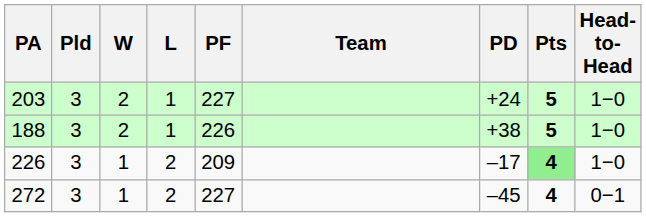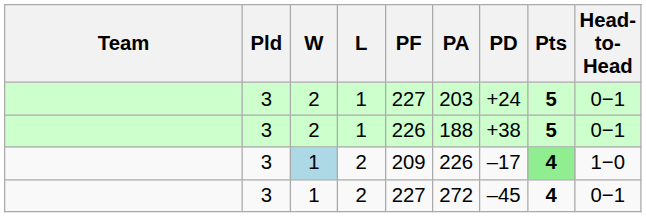columns swapped: Team <-> PA
row 2 | Head-to-Head: 1−0 -> 0−1
row 3 | Head-to-Head: 1−0 -> 0−1
row 4 | W: no background -> lightblue background
